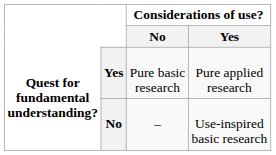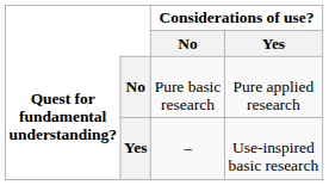row 3 | column 2: Yes -> No
row 4 | column 2: No -> Yes
